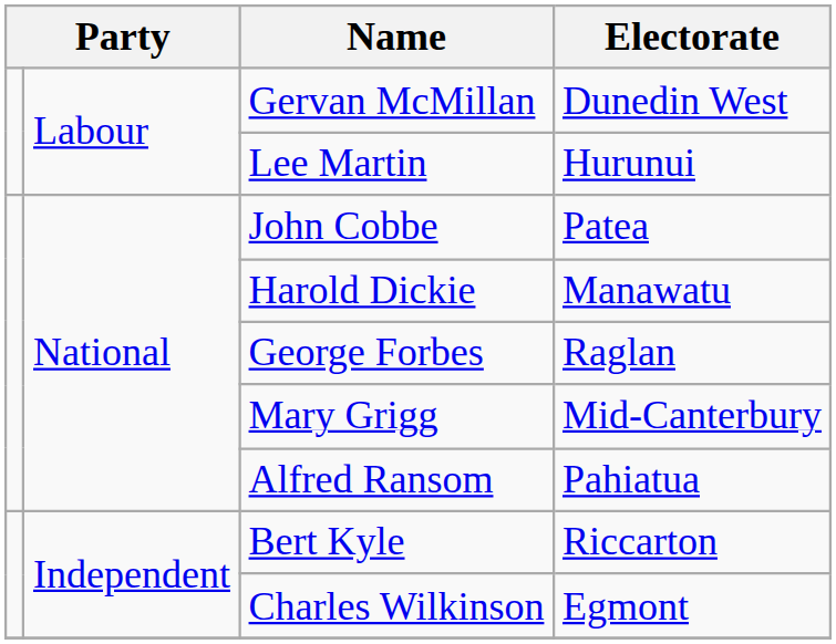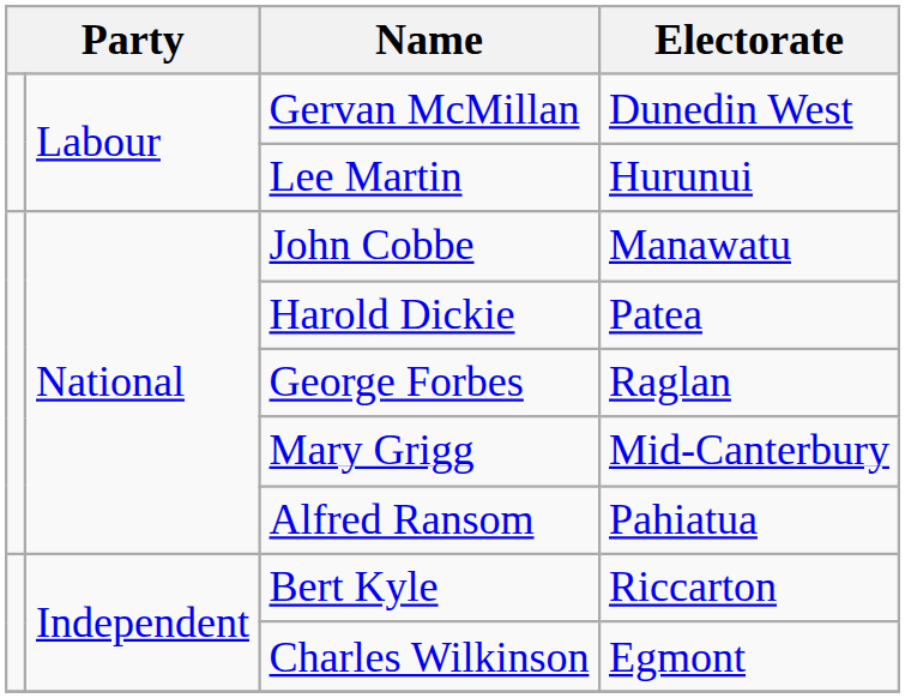John Cobbe | Electorate: Patea -> Manawatu
Harold Dickie | Electorate: Manawatu -> Patea
